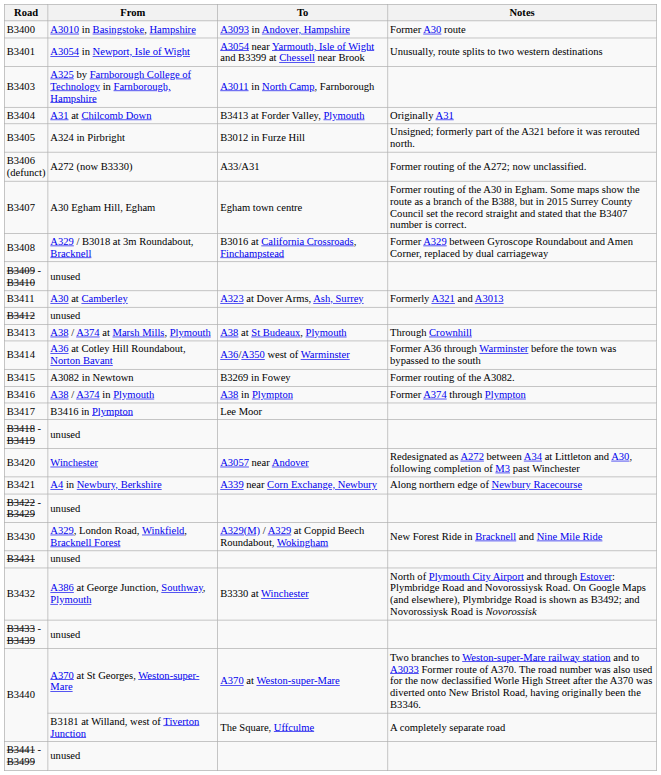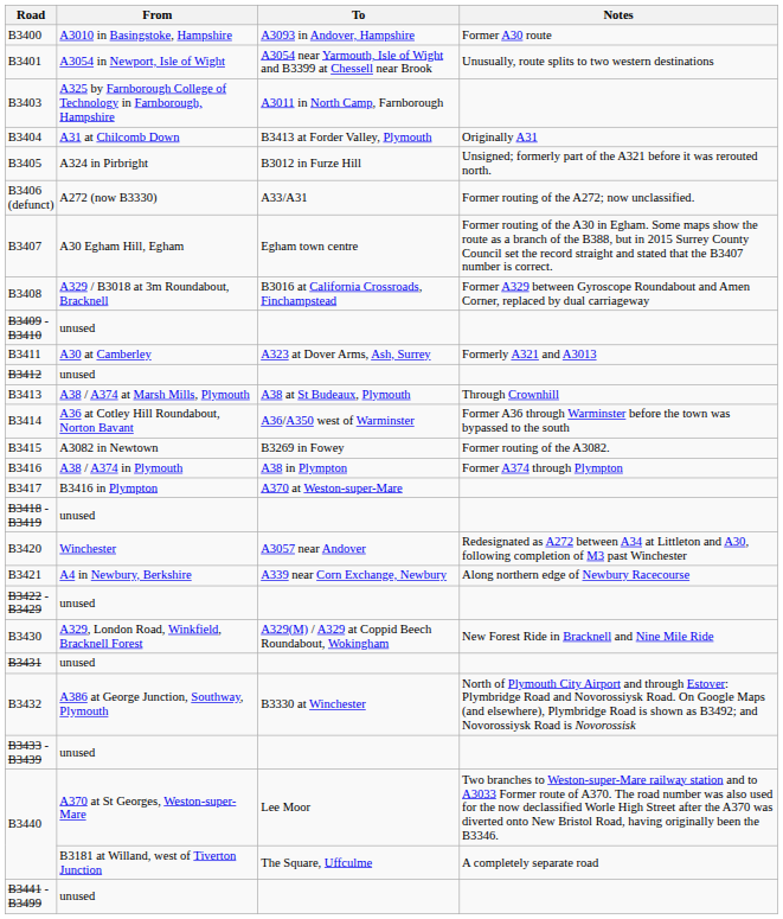B3417 | To: Lee Moor -> A370 at Weston-super-Mare
B3440 / A370 at St Georges, Weston-super-Mare | To: A370 at Weston-super-Mare -> Lee Moor
